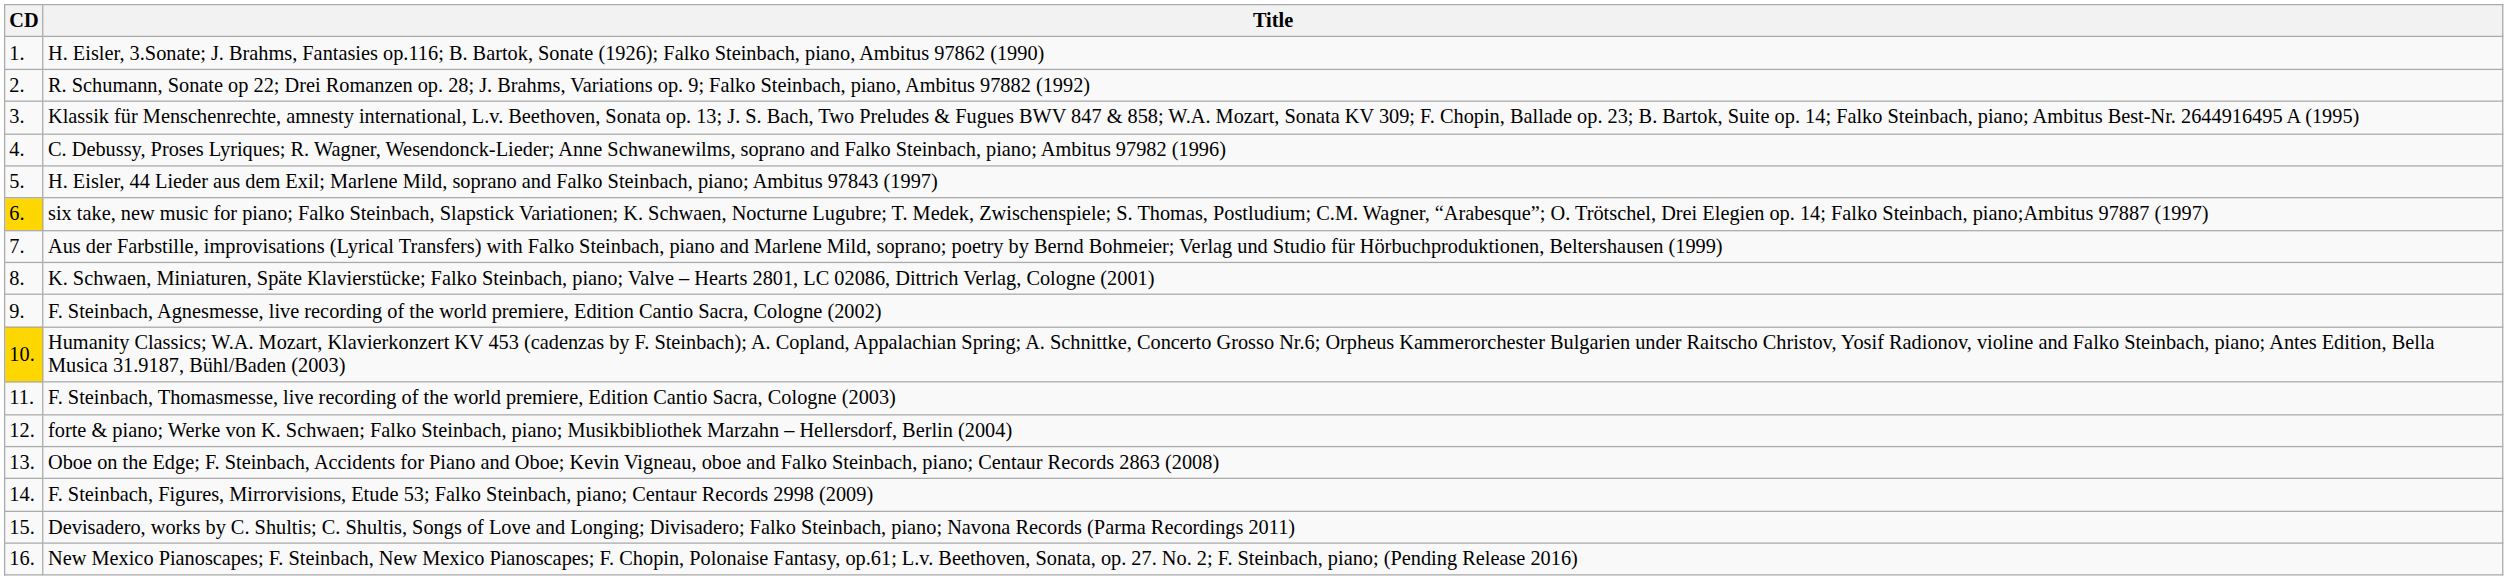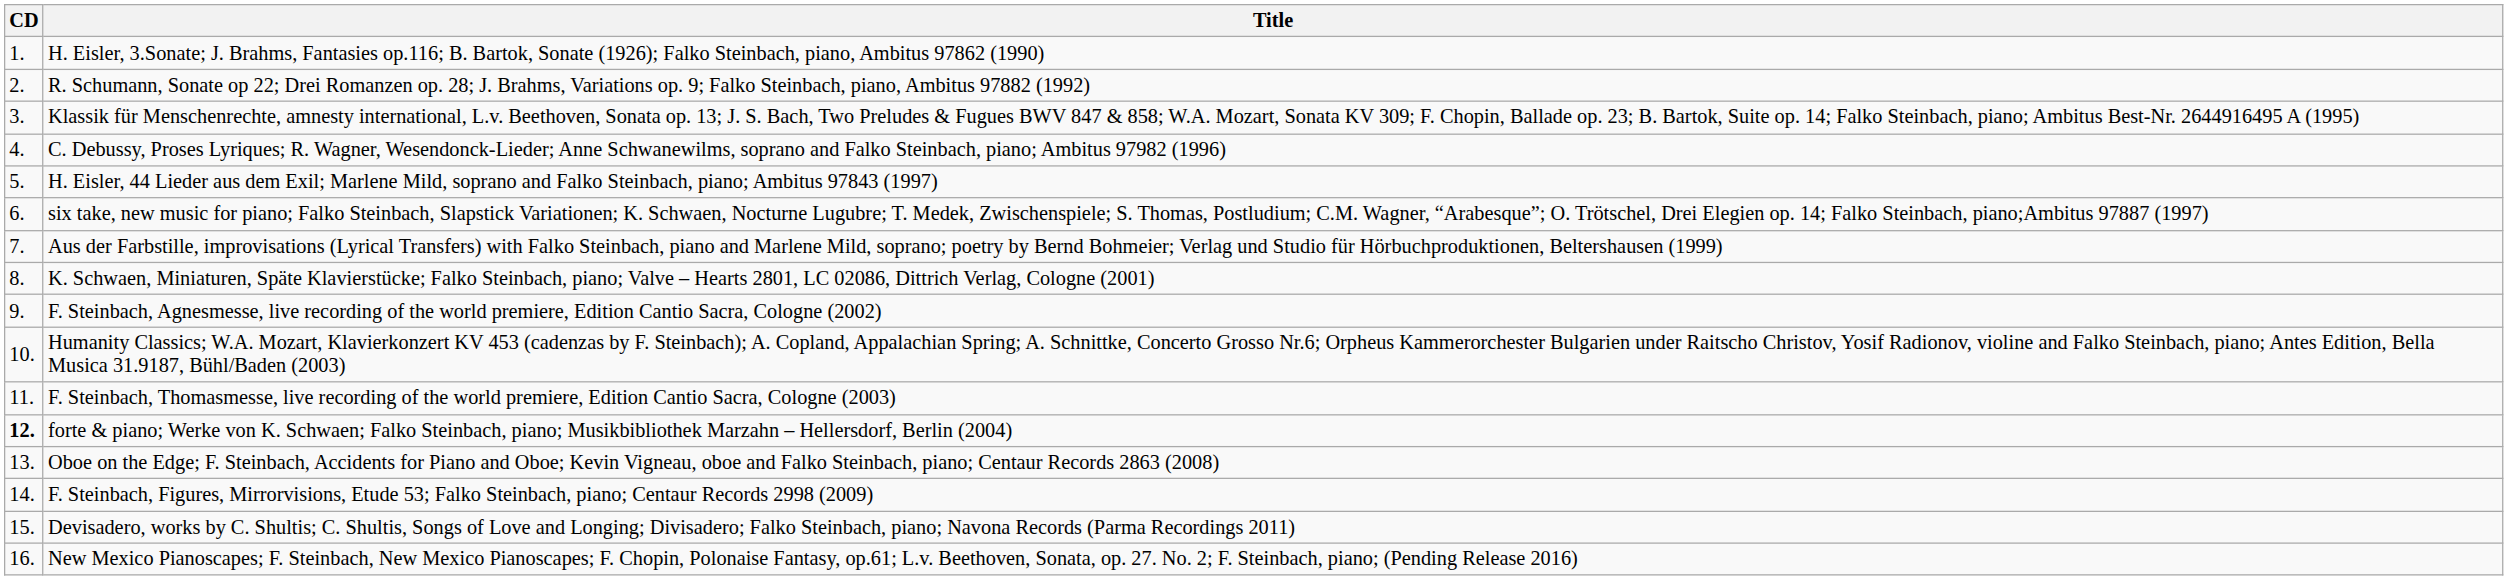row 7 | CD: gold background -> no background
row 11 | CD: gold background -> no background
row 13 | CD: normal -> bold
